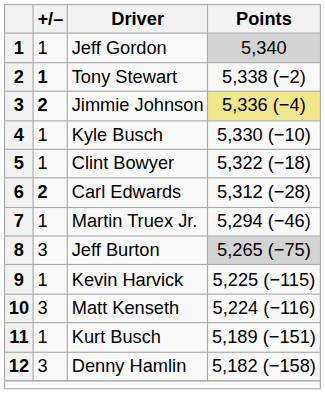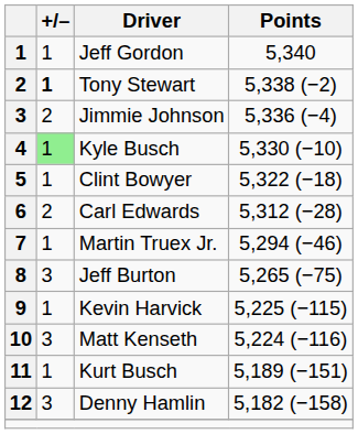Jeff Gordon | Points: lightgrey background -> no background
Jimmie Johnson | +/–: bold -> normal
Jimmie Johnson | Points: khaki background -> no background
Kyle Busch | +/–: no background -> lightgreen background
Carl Edwards | +/–: bold -> normal
Jeff Burton | Points: lightgrey background -> no background
